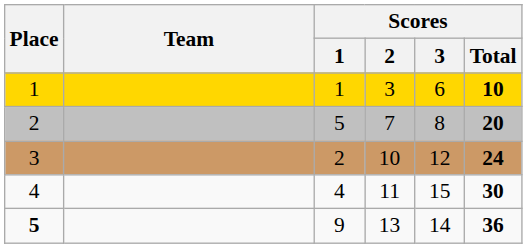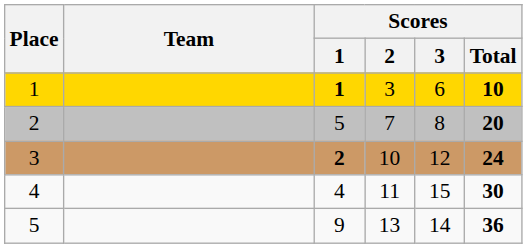row 3 | Scores / 1: normal -> bold
row 5 | Scores / 1: normal -> bold
row 7 | Place: bold -> normal
